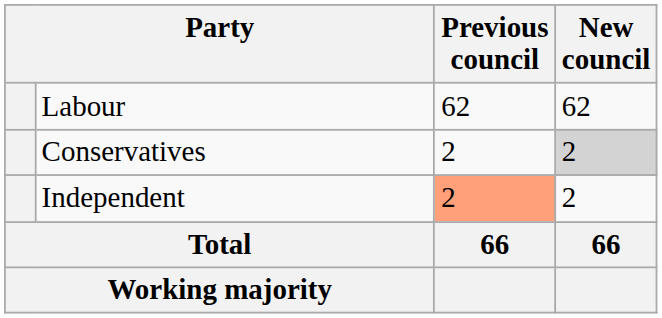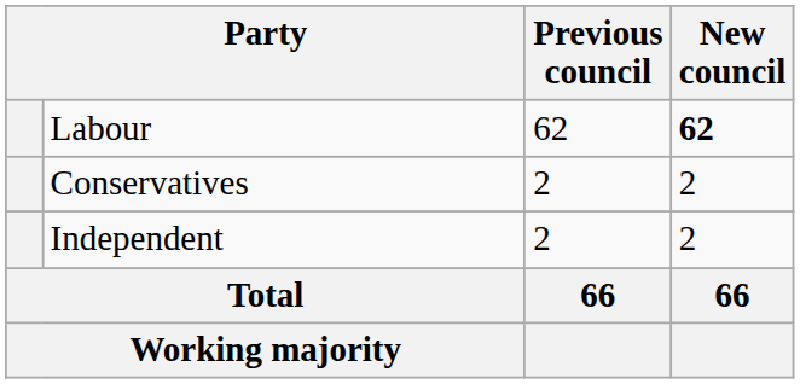Labour | New council: normal -> bold
Conservatives | New council: lightgrey background -> no background
Independent | Previous council: lightsalmon background -> no background
